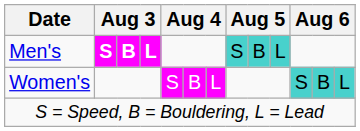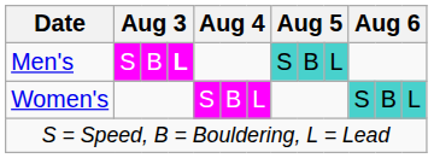Men's | column 2: bold -> normal
Men's | column 3: bold -> normal
